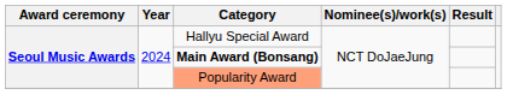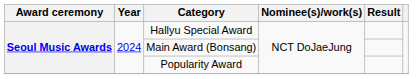Main Award (Bonsang) | Category: bold -> normal
Popularity Award | Category: lightsalmon background -> no background
